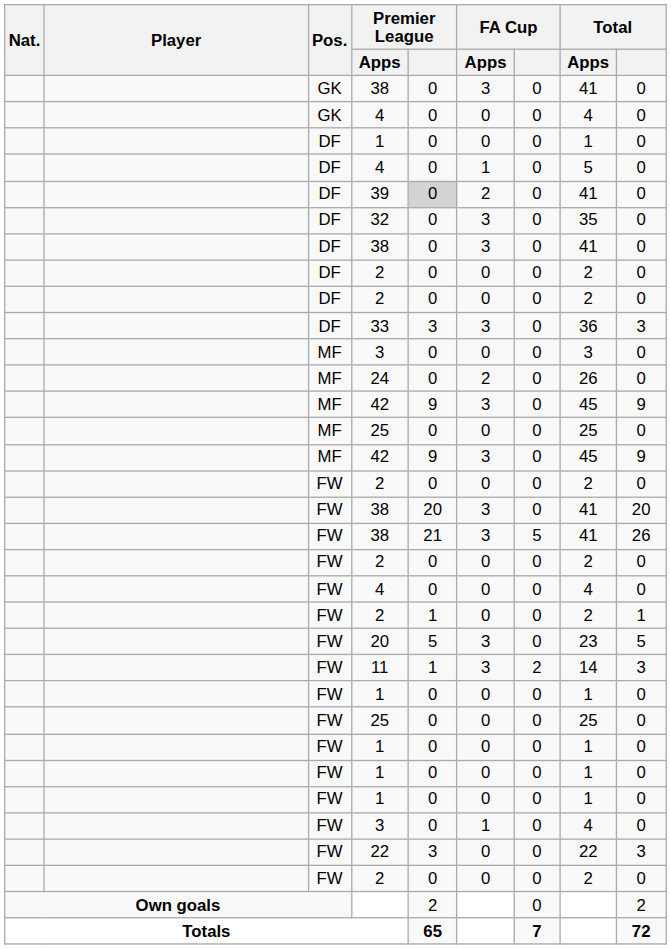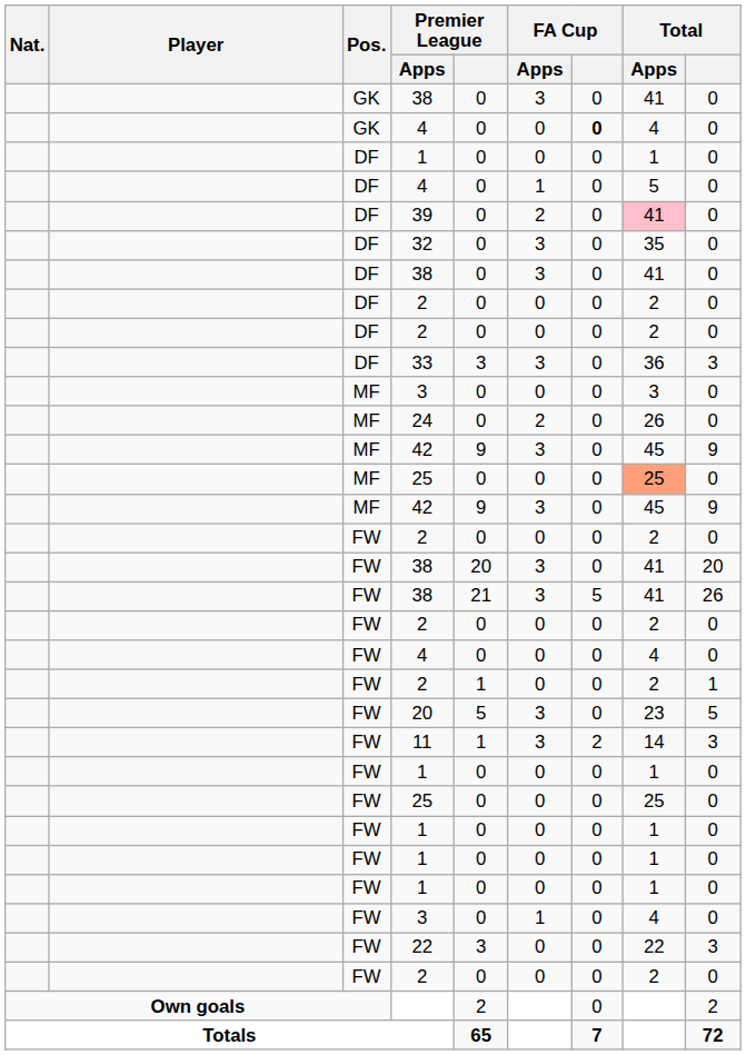GK / 4 | FA Cup: normal -> bold
39 | Premier League: lightgrey background -> no background
39 | Total / Apps: no background -> pink background
MF / 25 | Total / Apps: no background -> lightsalmon background
